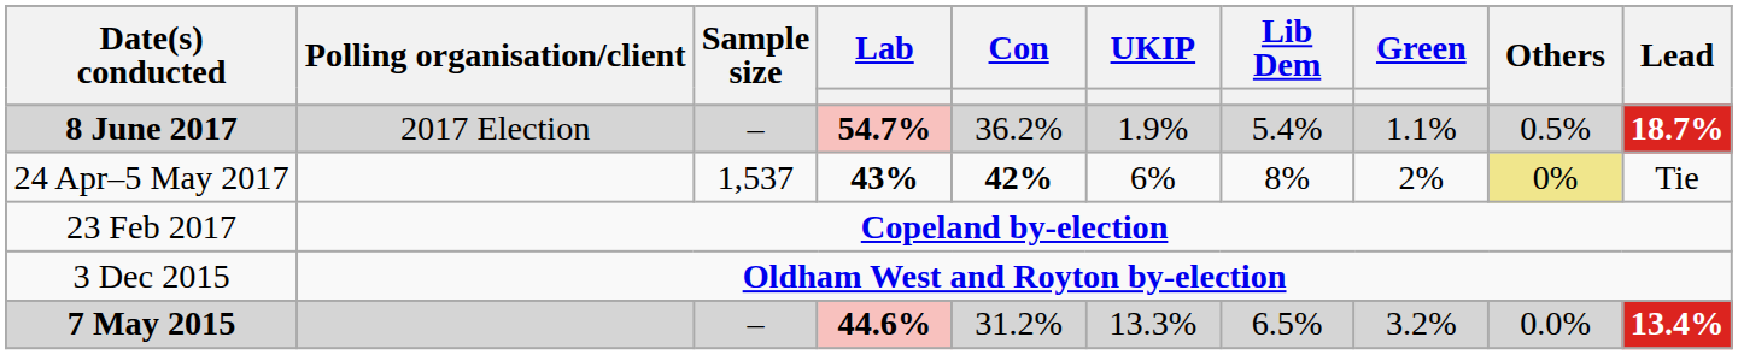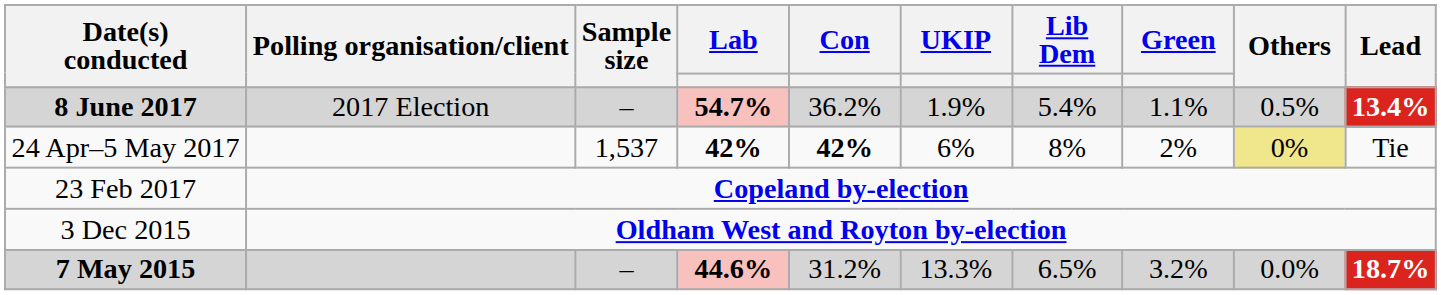8 June 2017 | Lead: 18.7% -> 13.4%
24 Apr–5 May 2017 | Lab: 43% -> 42%
7 May 2015 | Lead: 13.4% -> 18.7%
